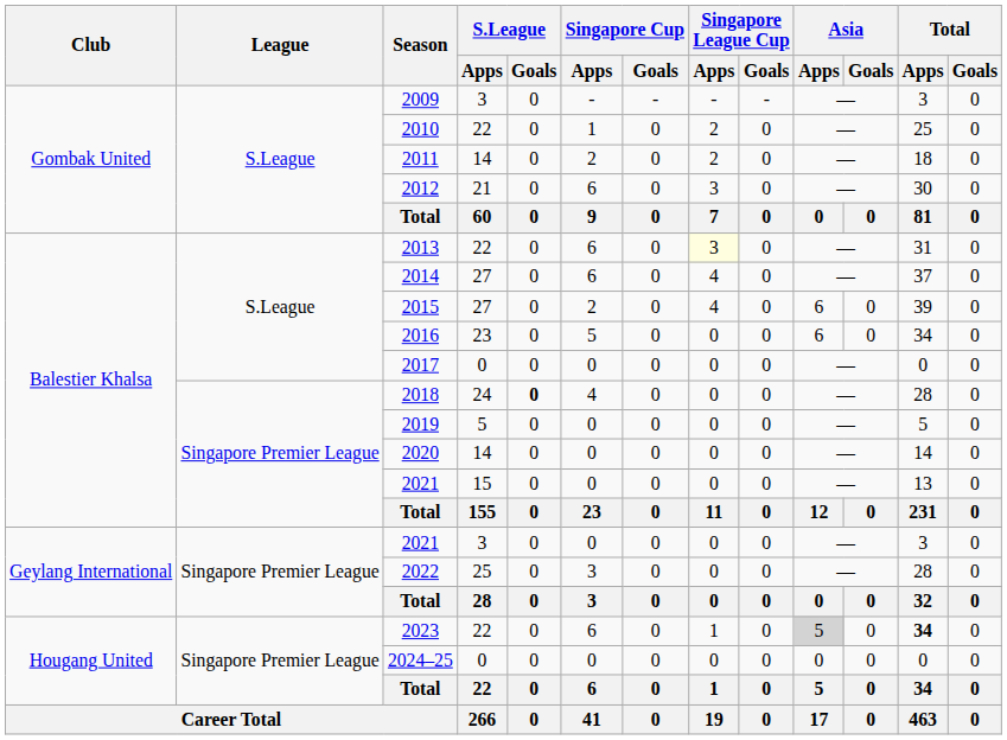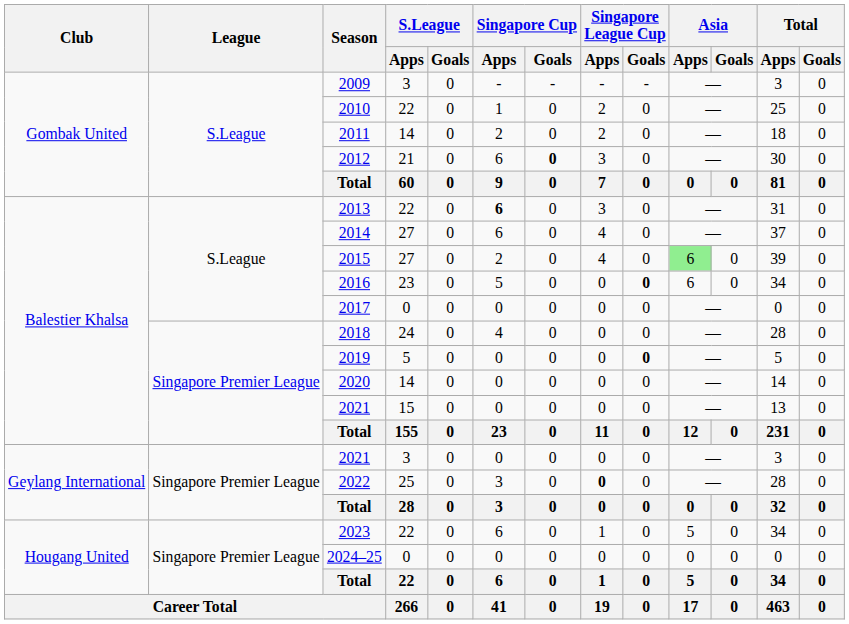2012 | Singapore Cup / Goals: normal -> bold
2013 | Singapore Cup / Apps: normal -> bold
2013 | Singapore League Cup / Apps: lightyellow background -> no background
2015 | Asia / Apps: no background -> lightgreen background
2016 | Singapore League Cup / Goals: normal -> bold
2018 | S.League / Goals: bold -> normal
2019 | Singapore League Cup / Goals: normal -> bold
2022 | Singapore League Cup / Apps: normal -> bold
2023 | Asia / Apps: lightgrey background -> no background
2023 | Total / Apps: bold -> normal
